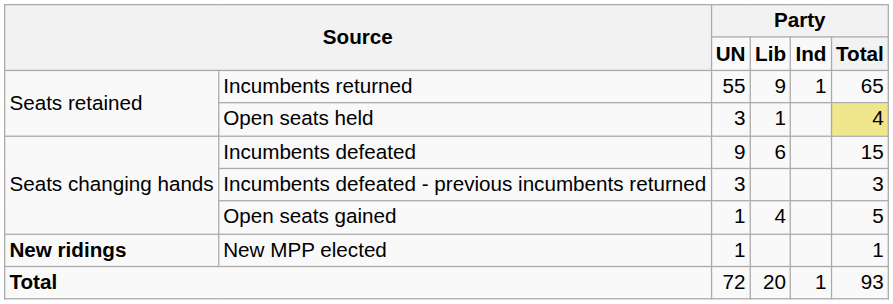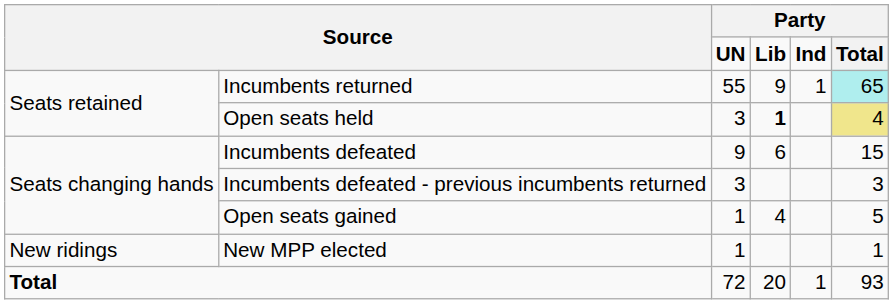Incumbents returned | column 6: no background -> paleturquoise background
Open seats held | column 4: normal -> bold
New MPP elected | column 1: bold -> normal
